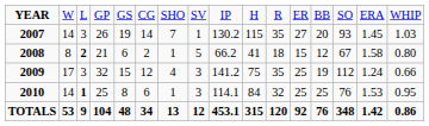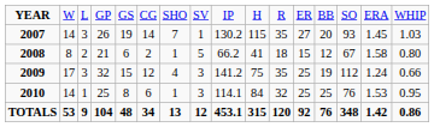2008 | column 3: bold -> normal
2010 | column 3: bold -> normal
